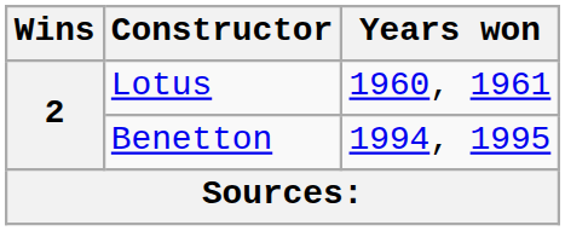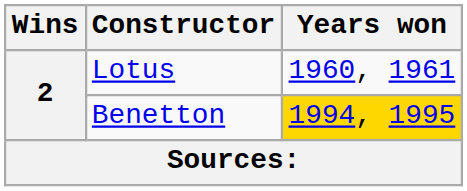Benetton | Years won: no background -> gold background
